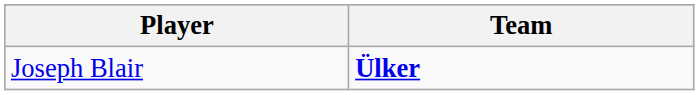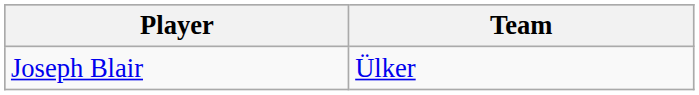Joseph Blair | Team: bold -> normal
